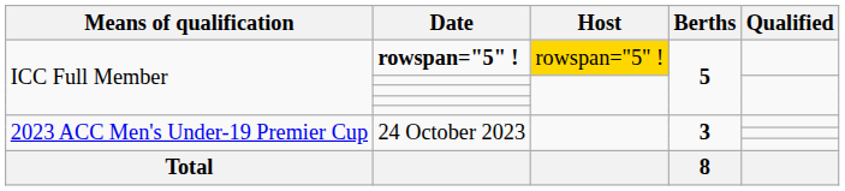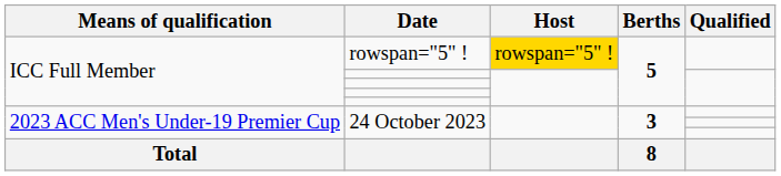row 2 | Date: bold -> normal
